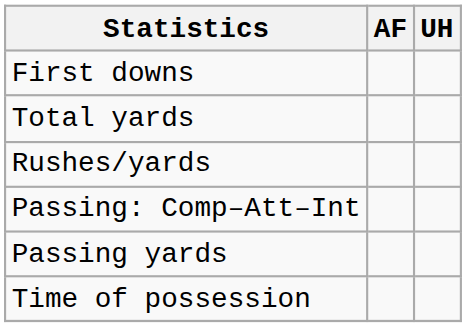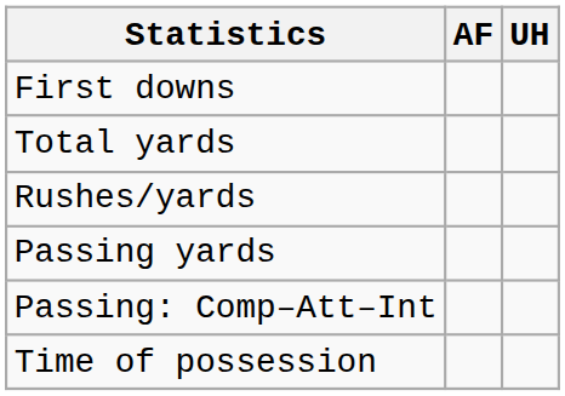rows swapped: Passing yards <-> Passing: Comp–Att–Int
